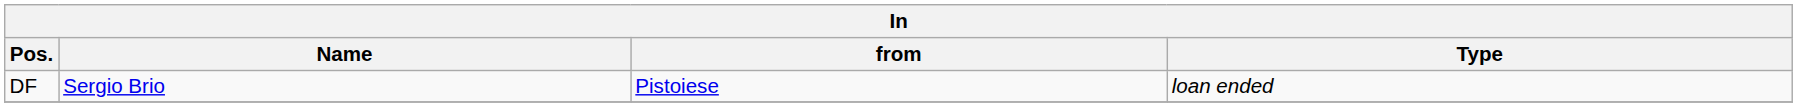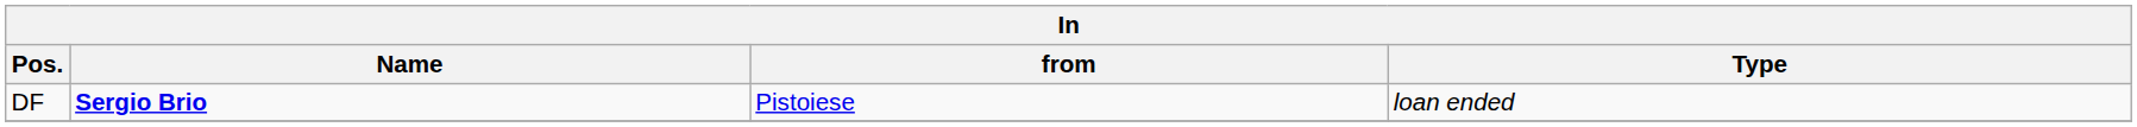DF | Name: normal -> bold
